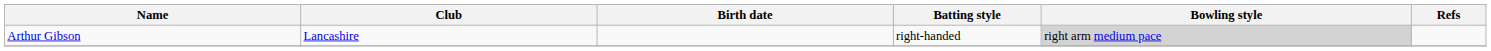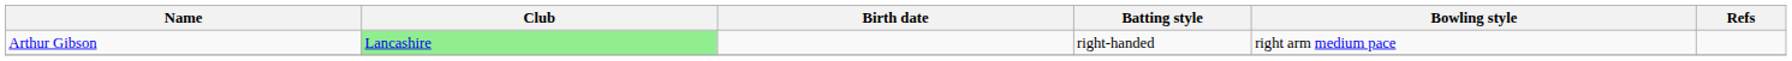Arthur Gibson | Club: no background -> lightgreen background
Arthur Gibson | Bowling style: lightgrey background -> no background
